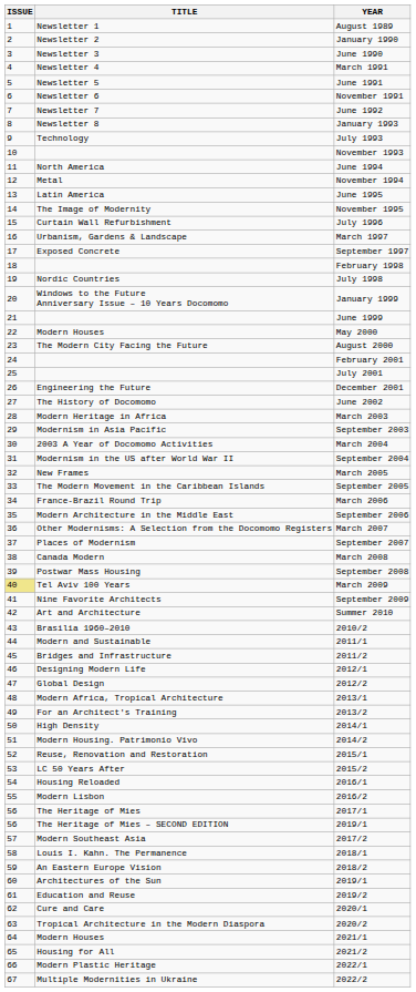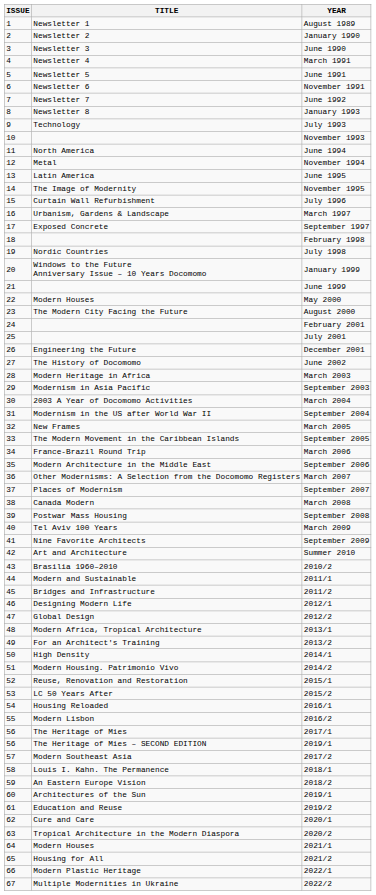March 2009 | ISSUE: khaki background -> no background
